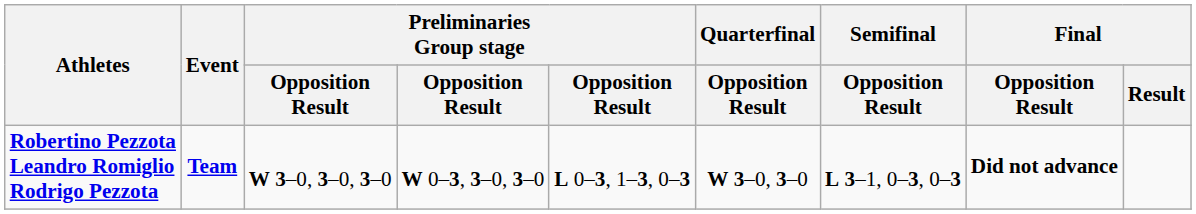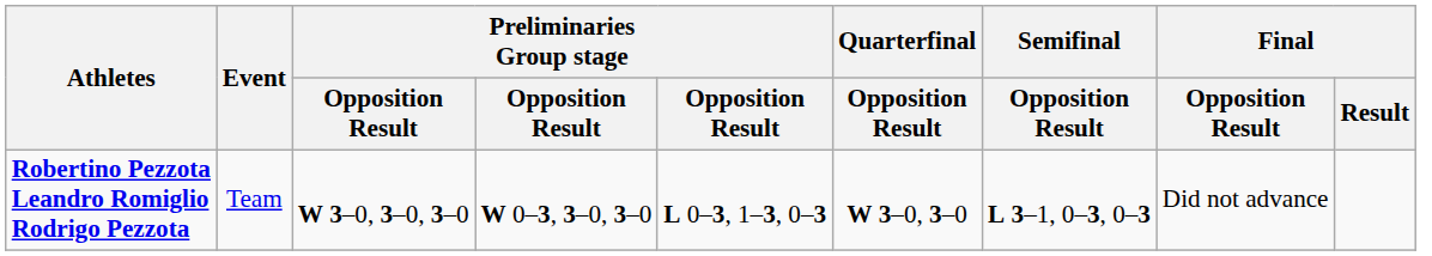Robertino Pezzota Leandro Romiglio Rodrigo Pezzota | Event: bold -> normal
Robertino Pezzota Leandro Romiglio Rodrigo Pezzota | Final / Opposition Result: bold -> normal
